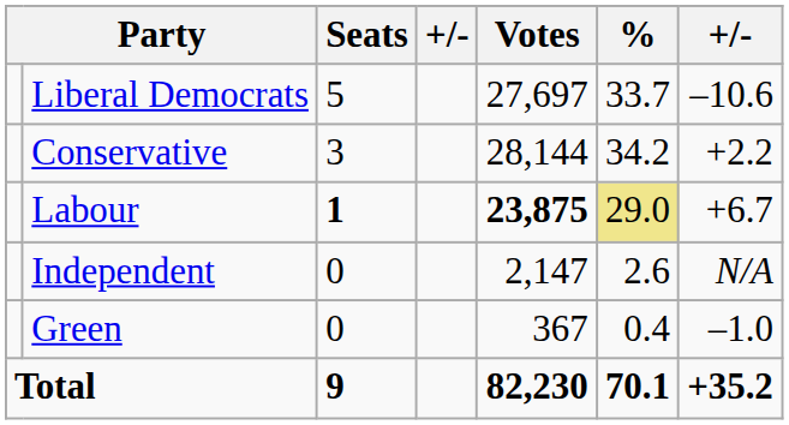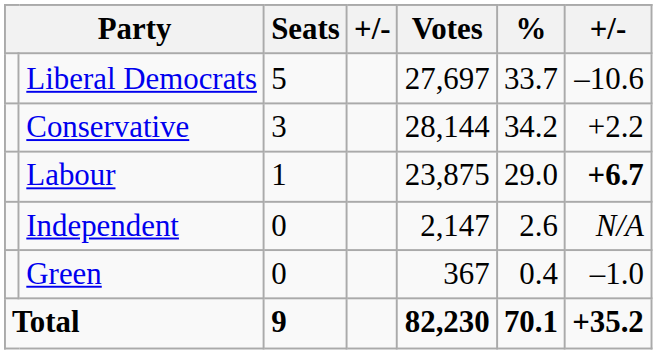Labour | Seats: bold -> normal
Labour | Votes: bold -> normal
Labour | %: khaki background -> no background
Labour | column 7: normal -> bold
